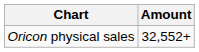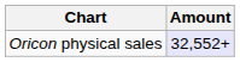Oricon physical sales | Amount: no background -> lavender background
